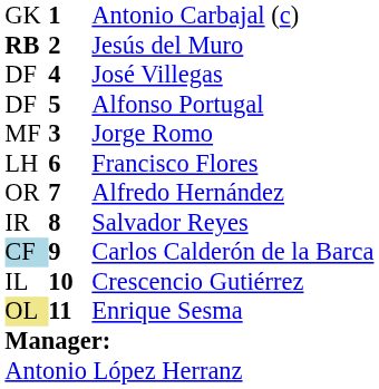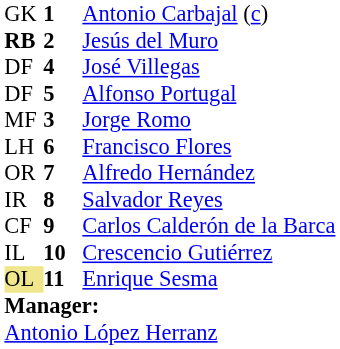Carlos Calderón de la Barca | column 1: lightblue background -> no background
